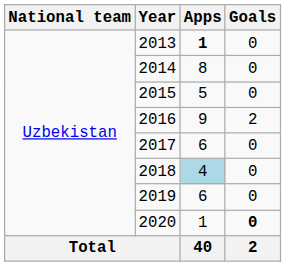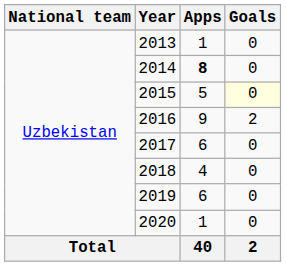2013 | Apps: bold -> normal
2014 | Apps: normal -> bold
2015 | Goals: no background -> lightyellow background
2018 | Apps: lightblue background -> no background
2020 | Goals: bold -> normal
